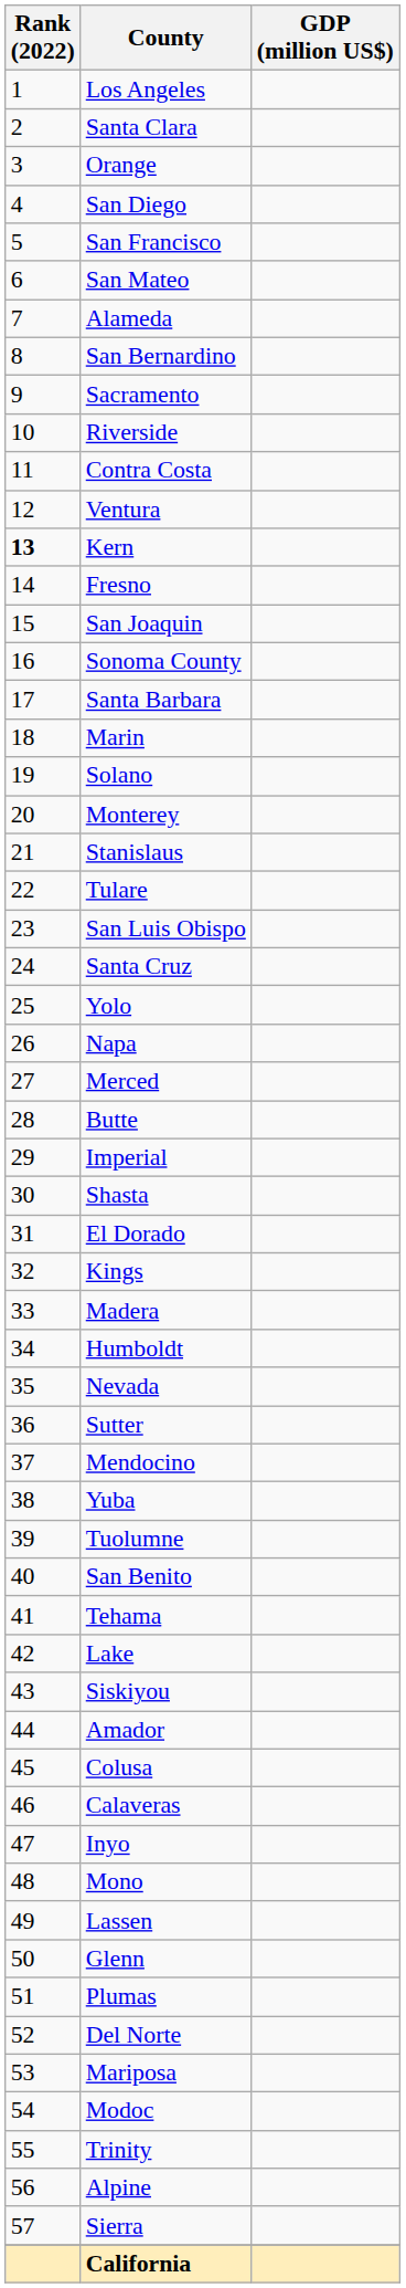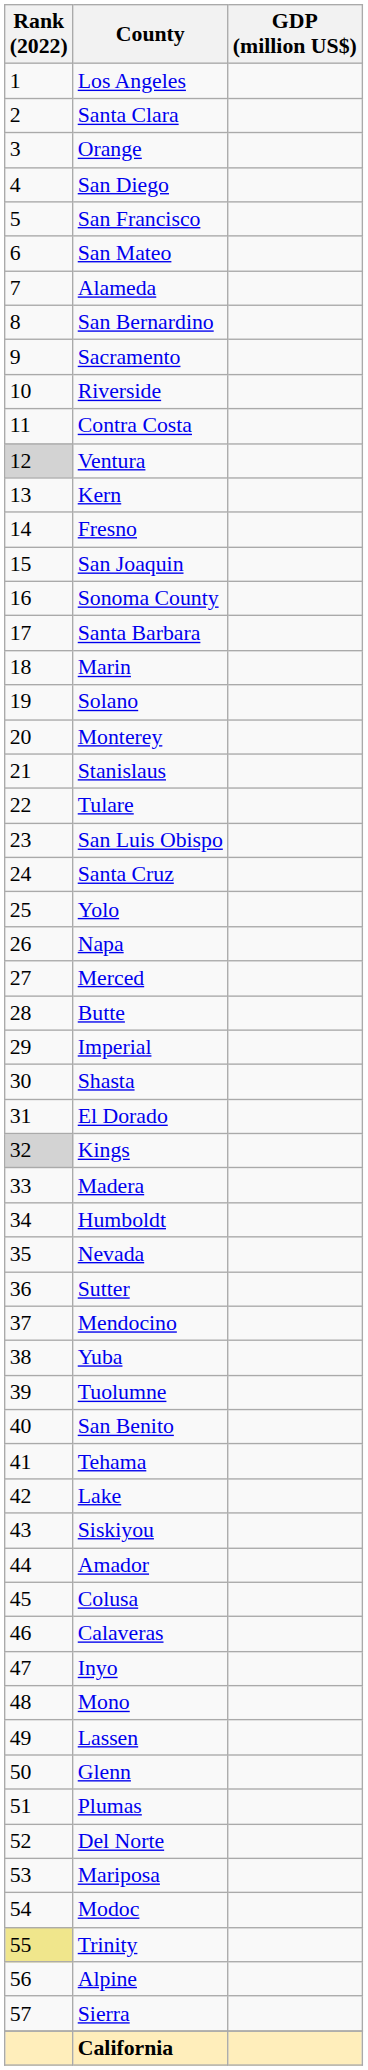Ventura | Rank (2022): no background -> lightgrey background
Kern | Rank (2022): bold -> normal
Kings | Rank (2022): no background -> lightgrey background
Trinity | Rank (2022): no background -> khaki background
